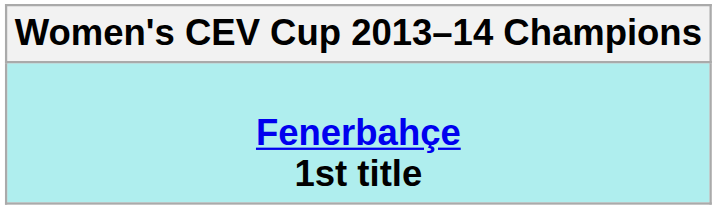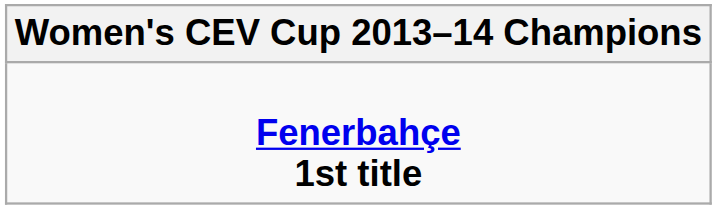row 2 | column 1: paleturquoise background -> no background
